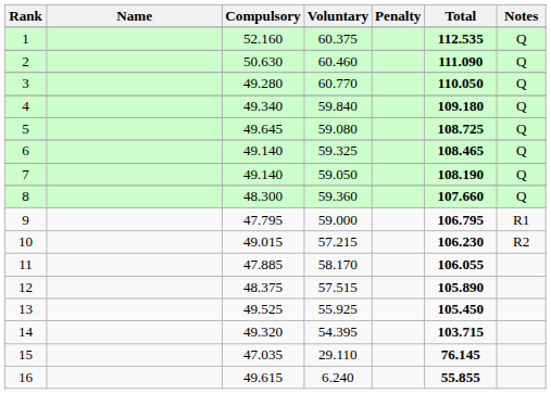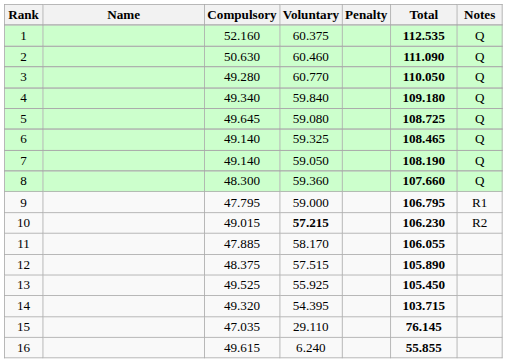10 | Voluntary: normal -> bold
